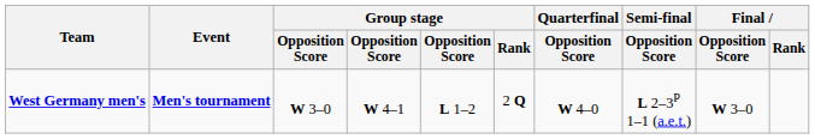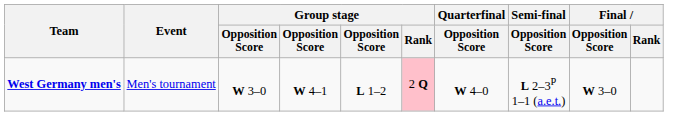West Germany men's | Event: bold -> normal
West Germany men's | Group stage / Rank: no background -> pink background
